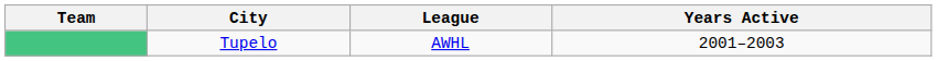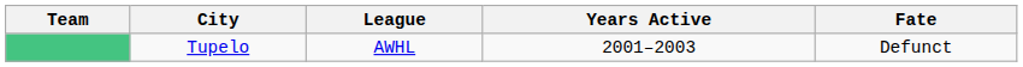+ column: Fate | Defunct
